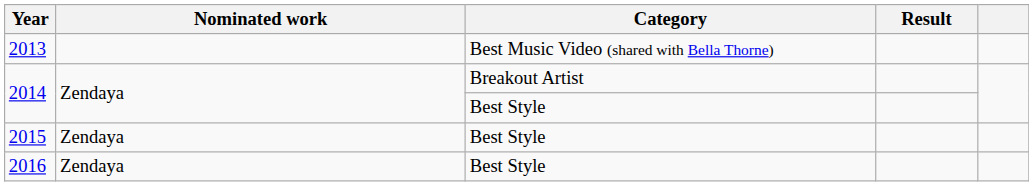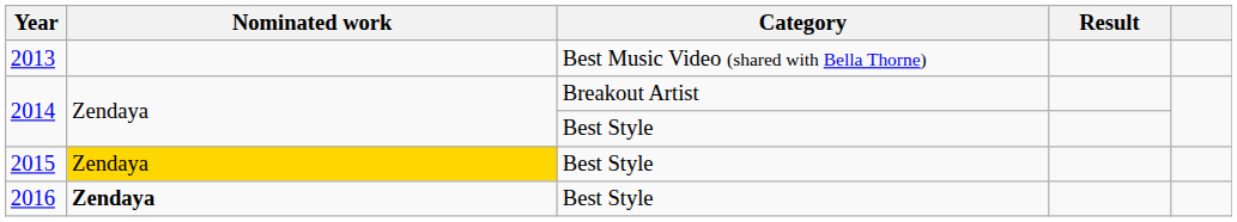2015 | Nominated work: no background -> gold background
2016 | Nominated work: normal -> bold
